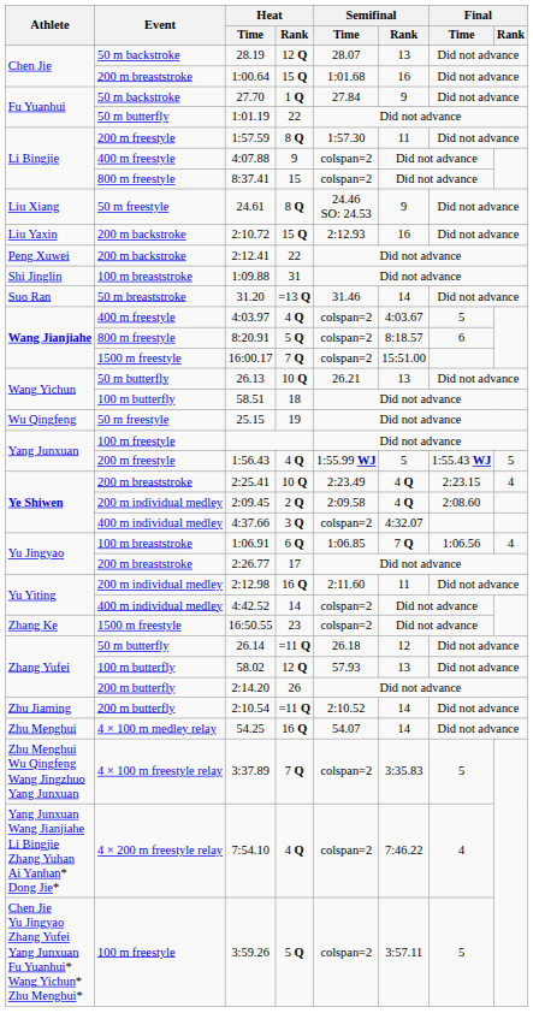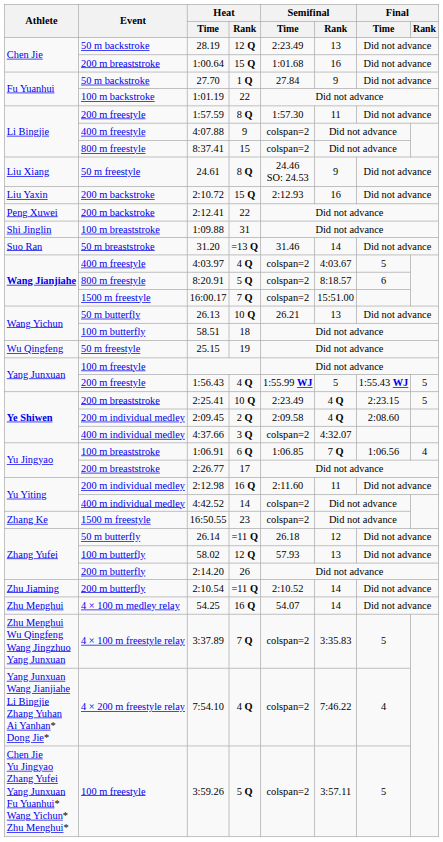28.19 | Semifinal / Time: 28.07 -> 2:23.49
1:01.19 | Event: 50 m butterfly -> 100 m backstroke
2:25.41 | Final / Rank: 4 -> 5
